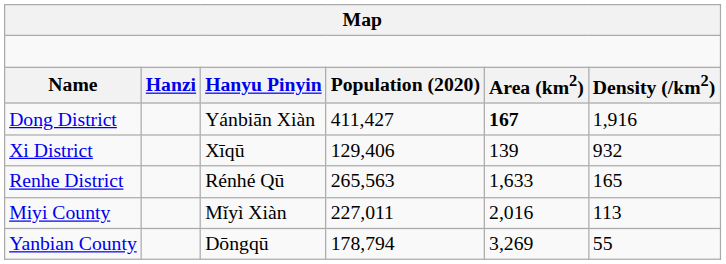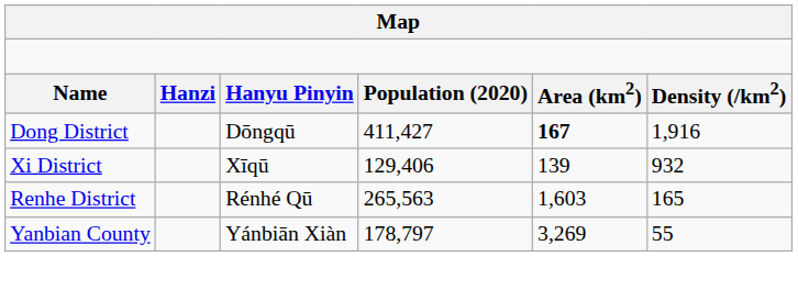Dong District | column 3: Yánbiān Xiàn -> Dōngqū
Renhe District | column 5: 1,633 -> 1,603
- row: Miyi County | Mǐyì Xiàn | 227,011 | 2,016 | 113
Yanbian County | column 3: Dōngqū -> Yánbiān Xiàn
Yanbian County | column 4: 178,794 -> 178,797
